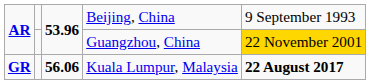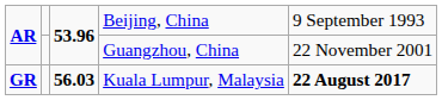AR / Guangzhou, China | column 5: gold background -> no background
GR | column 3: 56.06 -> 56.03
